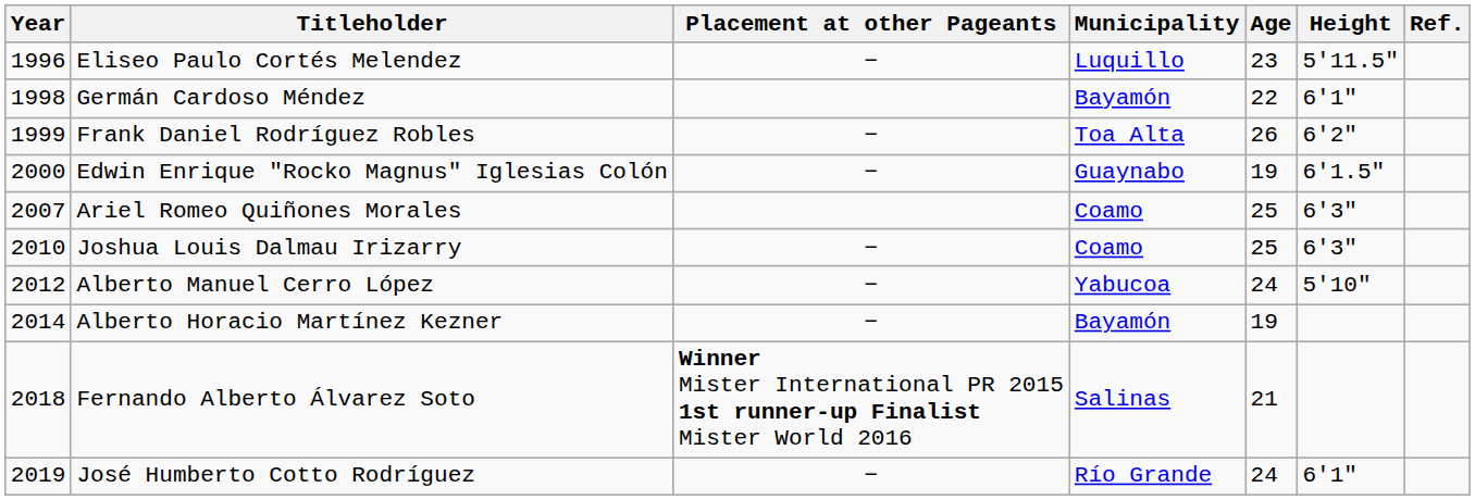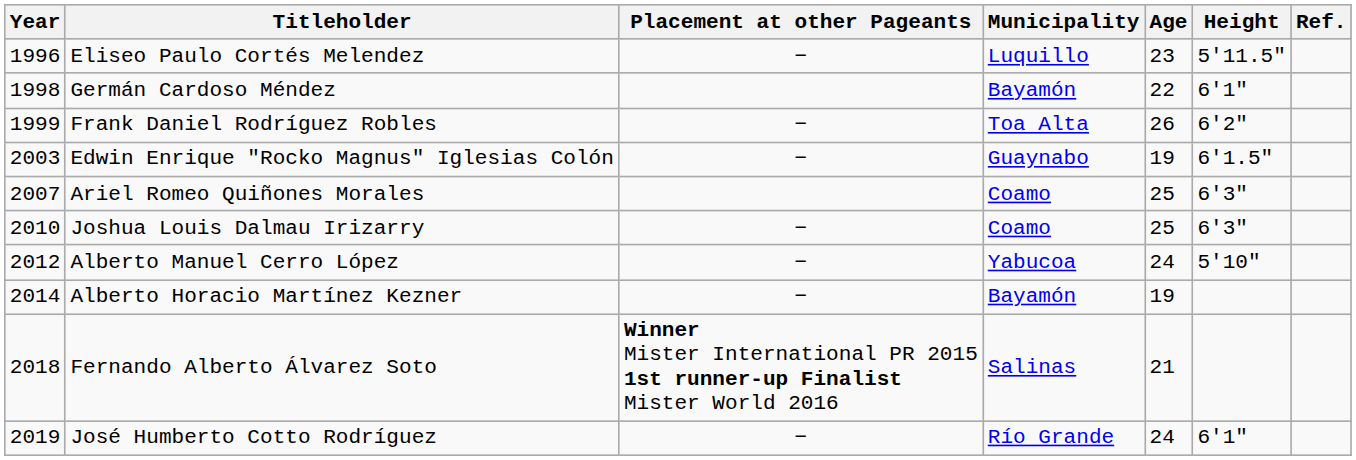Edwin Enrique "Rocko Magnus" Iglesias Colón | Year: 2000 -> 2003
